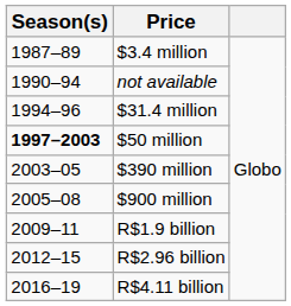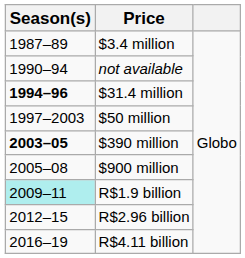$31.4 million | Season(s): normal -> bold
$50 million | Season(s): bold -> normal
$390 million | Season(s): normal -> bold
R$1.9 billion | Season(s): no background -> paleturquoise background
